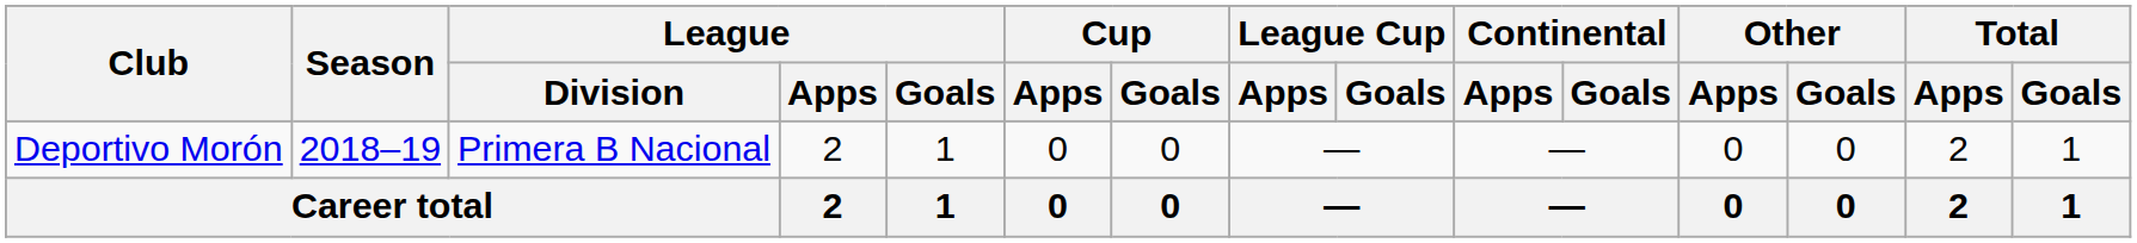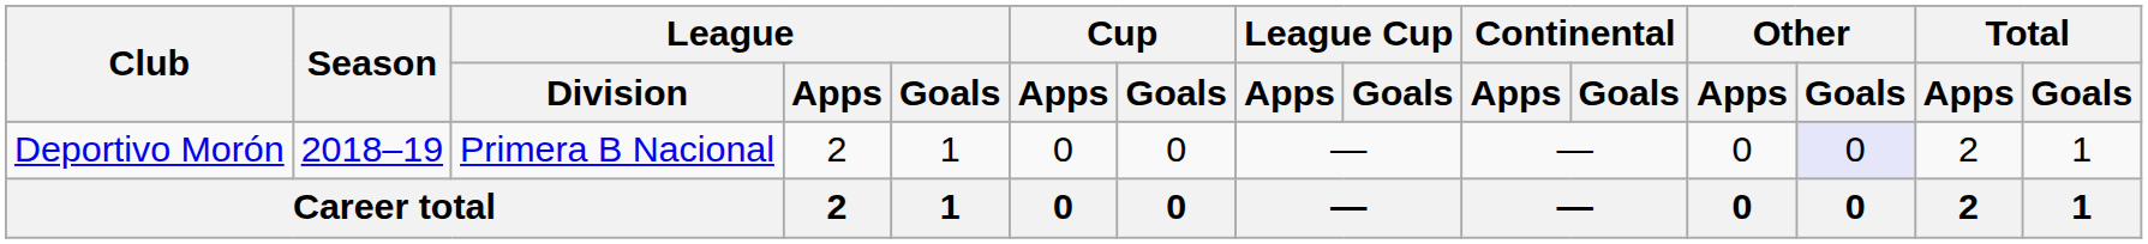Deportivo Morón | Other / Goals: no background -> lavender background
